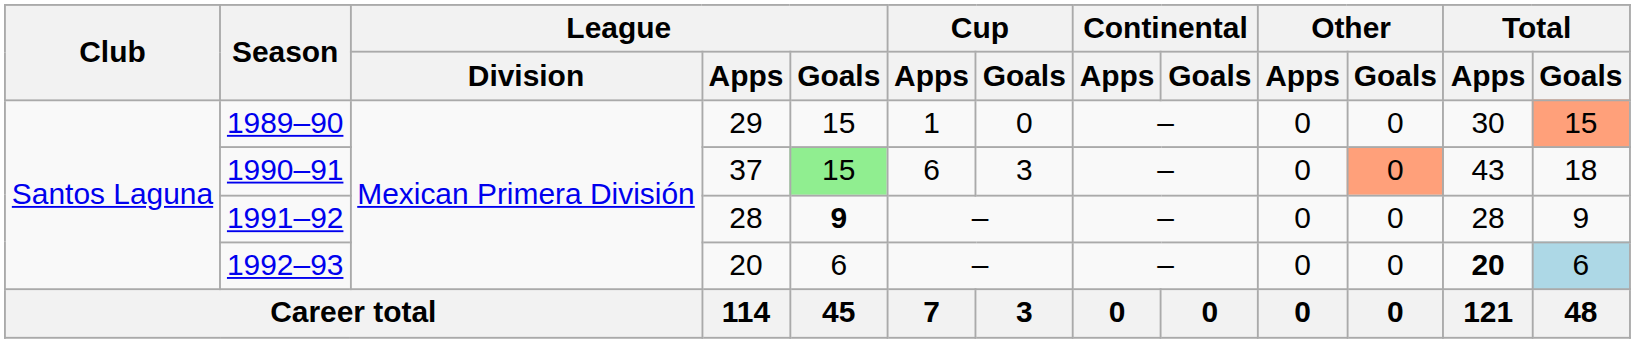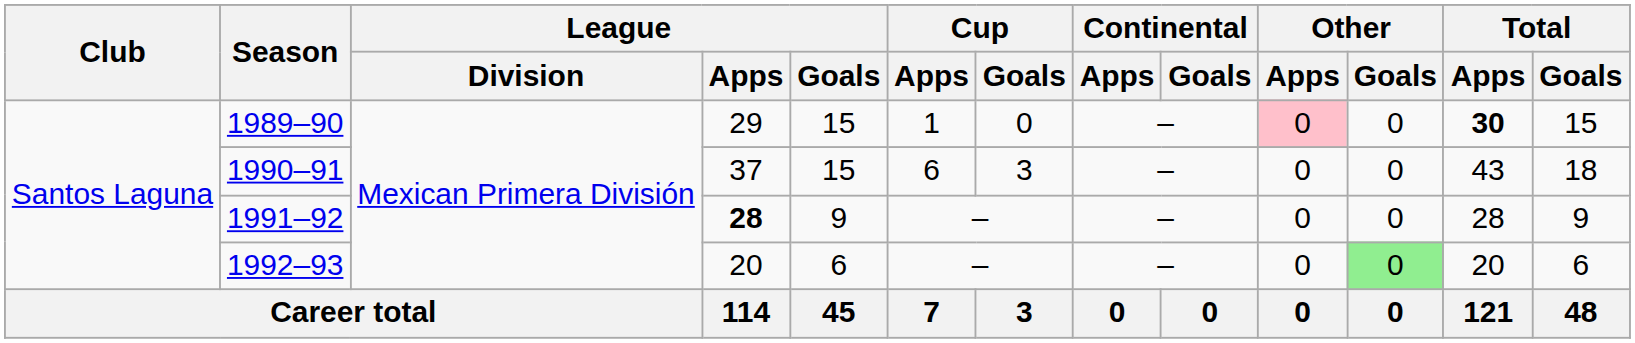1989–90 | Other / Apps: no background -> pink background
1989–90 | Total / Apps: normal -> bold
1989–90 | Total / Goals: lightsalmon background -> no background
1990–91 | League / Goals: lightgreen background -> no background
1990–91 | Other / Goals: lightsalmon background -> no background
1991–92 | League / Apps: normal -> bold
1991–92 | League / Goals: bold -> normal
1992–93 | Other / Goals: no background -> lightgreen background
1992–93 | Total / Apps: bold -> normal
1992–93 | Total / Goals: lightblue background -> no background
